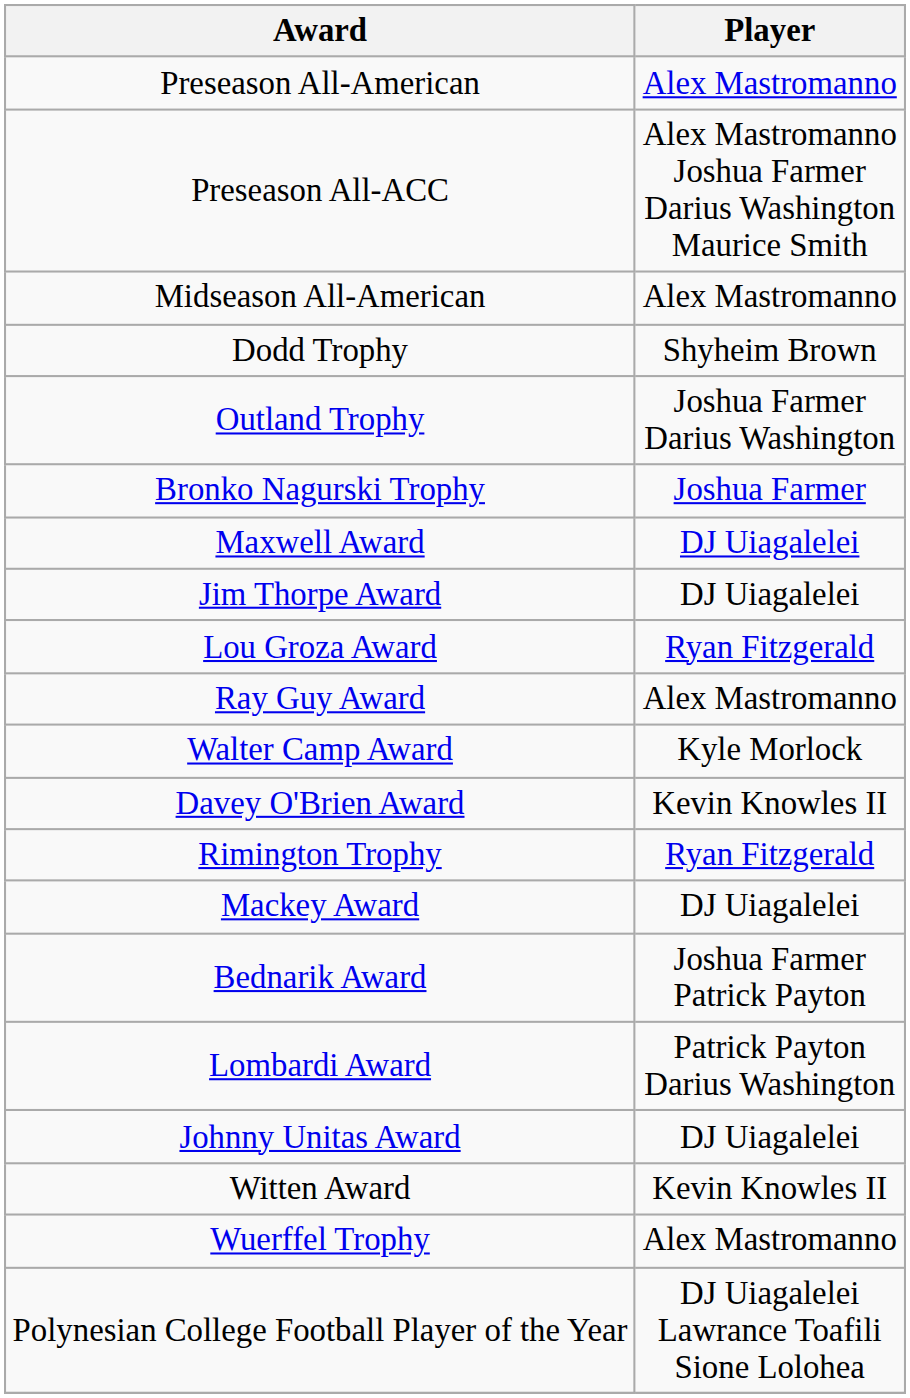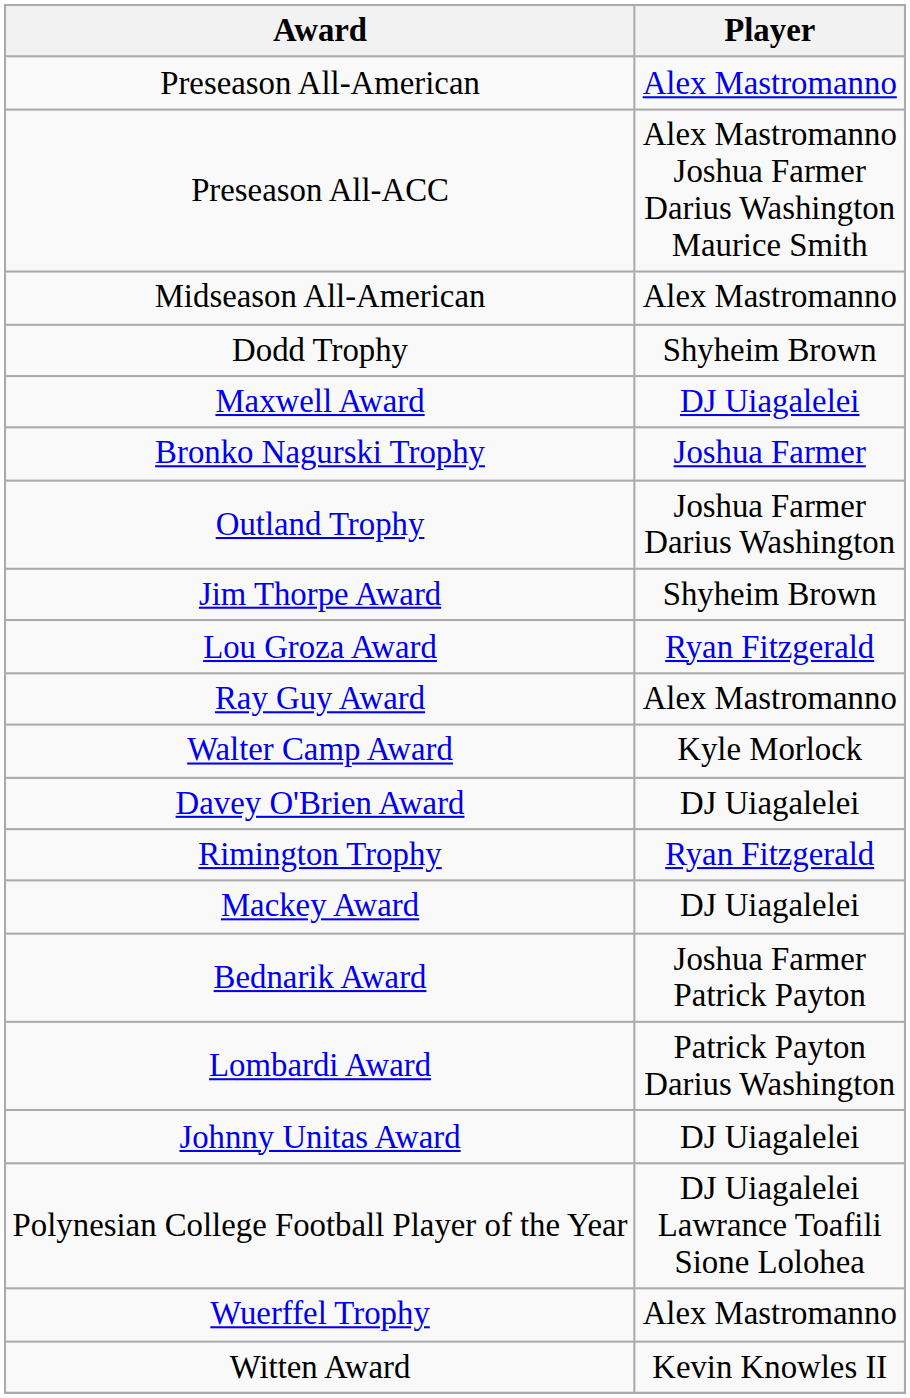rows swapped: Maxwell Award <-> Outland Trophy
Jim Thorpe Award | Player: DJ Uiagalelei -> Shyheim Brown
Davey O'Brien Award | Player: Kevin Knowles II -> DJ Uiagalelei
rows swapped: Polynesian College Football Player of the Year <-> Witten Award
